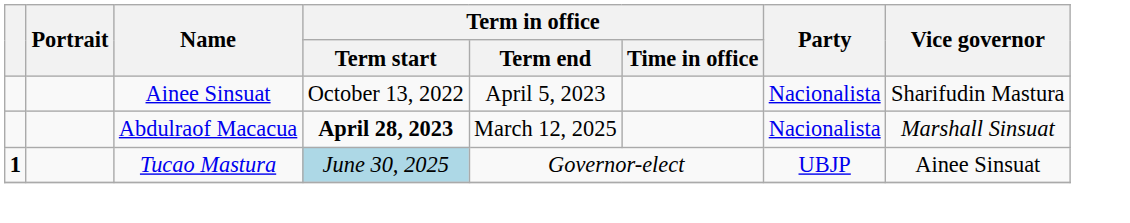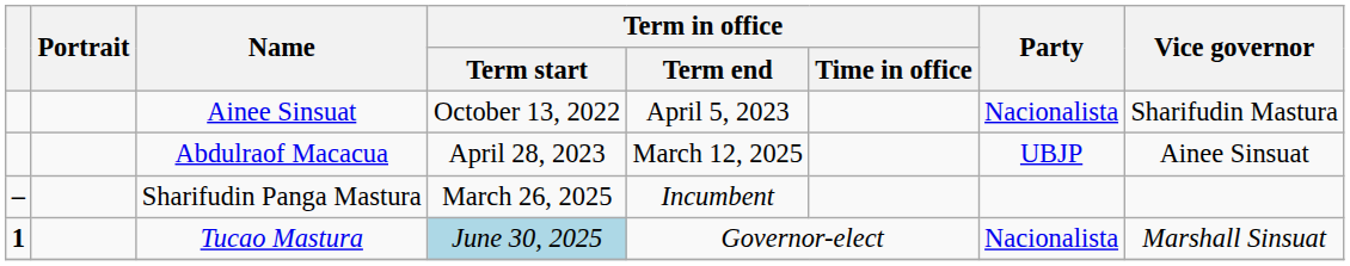Abdulraof Macacua | Term in office / Term start: bold -> normal
Abdulraof Macacua | Party: Nacionalista -> UBJP
Abdulraof Macacua | Vice governor: Marshall Sinsuat -> Ainee Sinsuat
+ row: – | Sharifudin Panga Mastura | March 26, 2025 | Incumbent
Tucao Mastura | Party: UBJP -> Nacionalista
Tucao Mastura | Vice governor: Ainee Sinsuat -> Marshall Sinsuat
